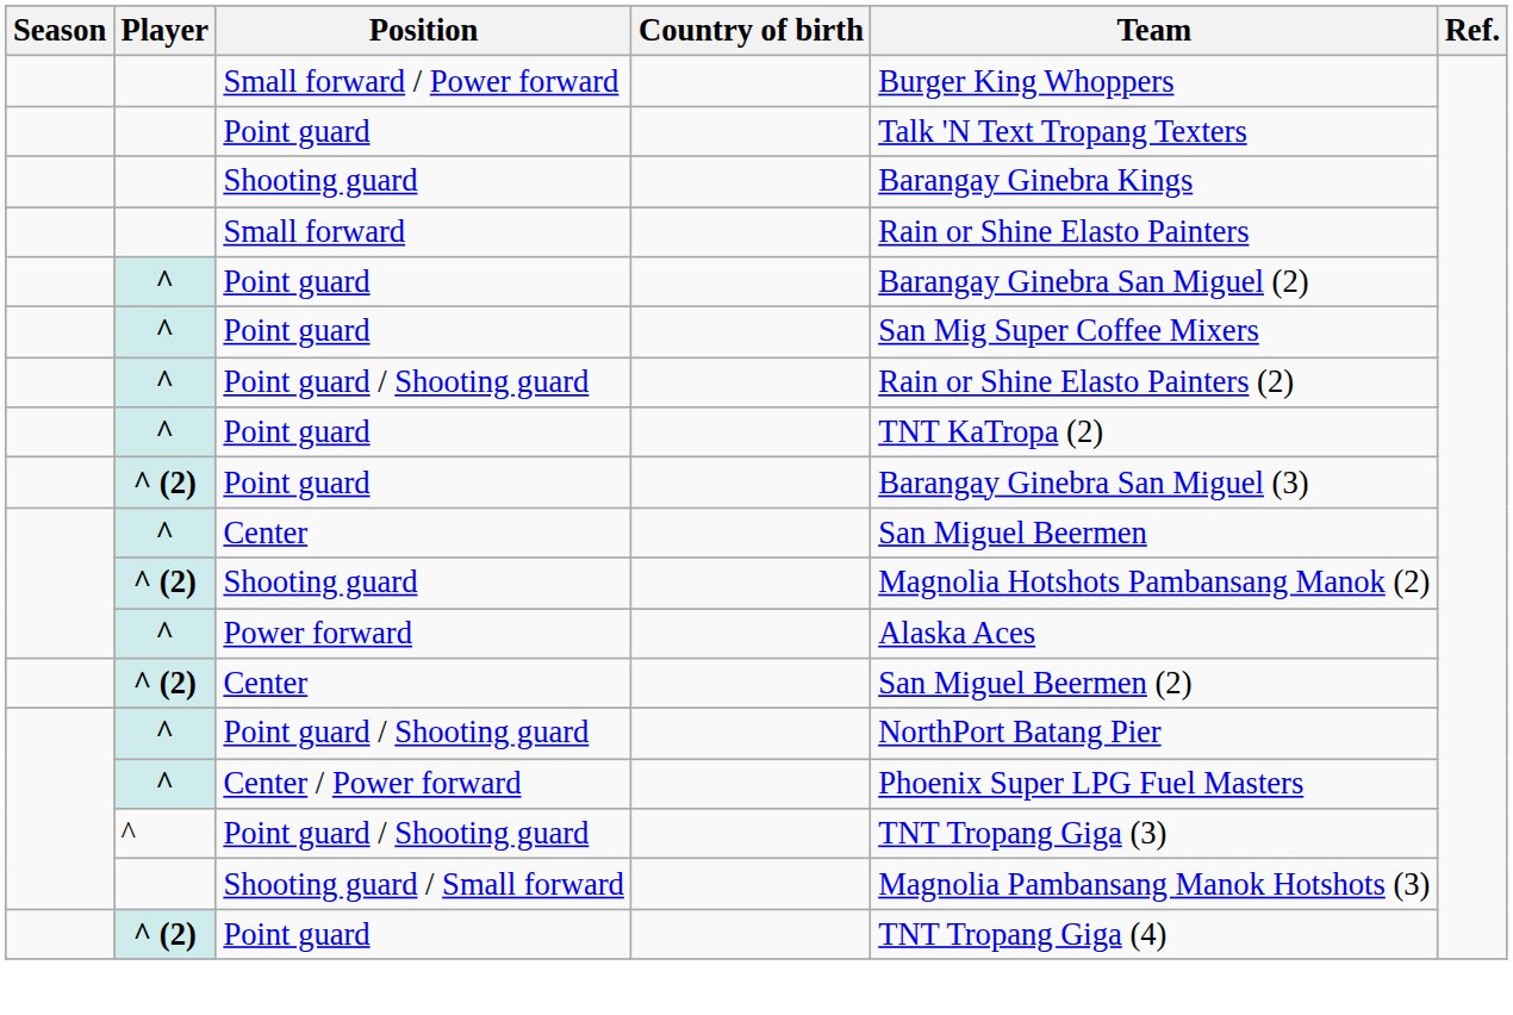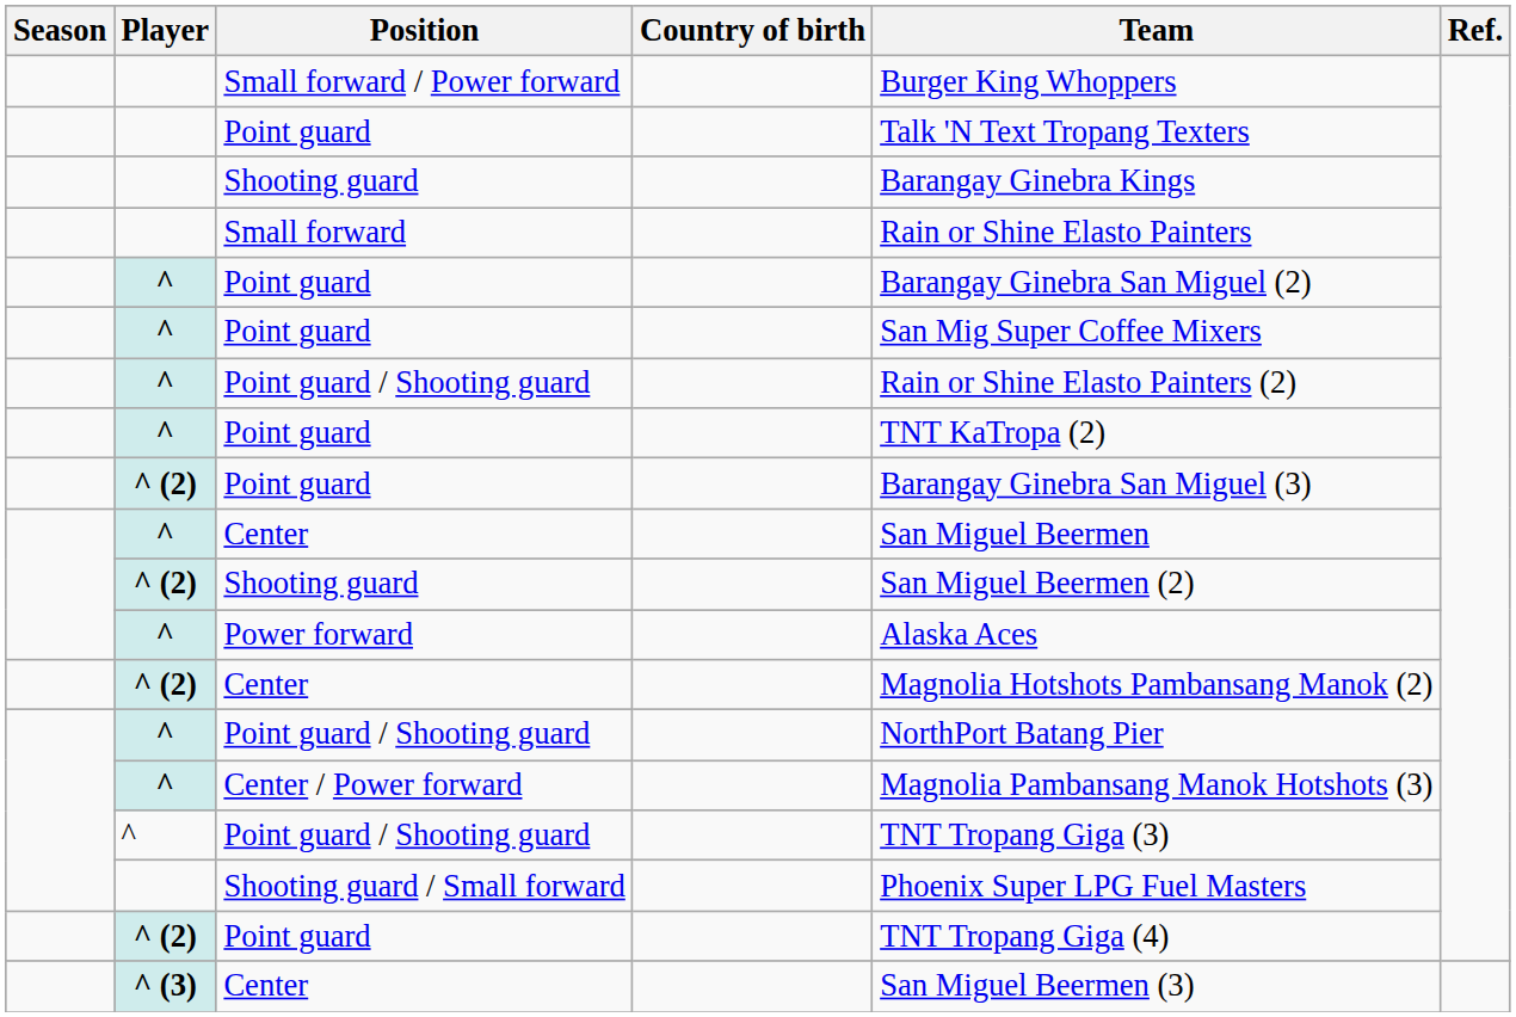^ (2) / Shooting guard | Team: Magnolia Hotshots Pambansang Manok (2) -> San Miguel Beermen (2)
^ (2) / Center | Team: San Miguel Beermen (2) -> Magnolia Hotshots Pambansang Manok (2)
Center / Power forward | Team: Phoenix Super LPG Fuel Masters -> Magnolia Pambansang Manok Hotshots (3)
Shooting guard / Small forward | Team: Magnolia Pambansang Manok Hotshots (3) -> Phoenix Super LPG Fuel Masters
+ row: ^ (3) | Center | San Miguel Beermen (3)
